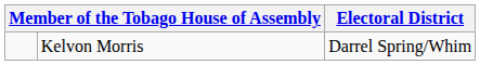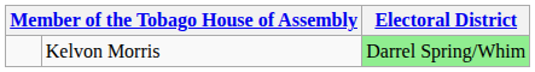Kelvon Morris | Electoral District: no background -> lightgreen background
